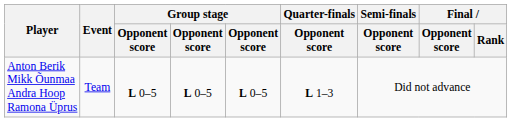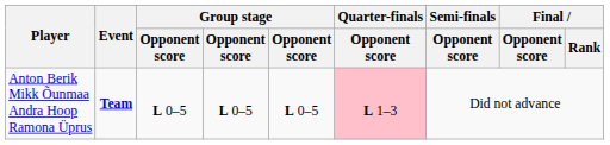Anton Berik Mikk Õunmaa Andra Hoop Ramona Üprus | Event: normal -> bold
Anton Berik Mikk Õunmaa Andra Hoop Ramona Üprus | Quarter-finals / Opponent score: no background -> pink background
